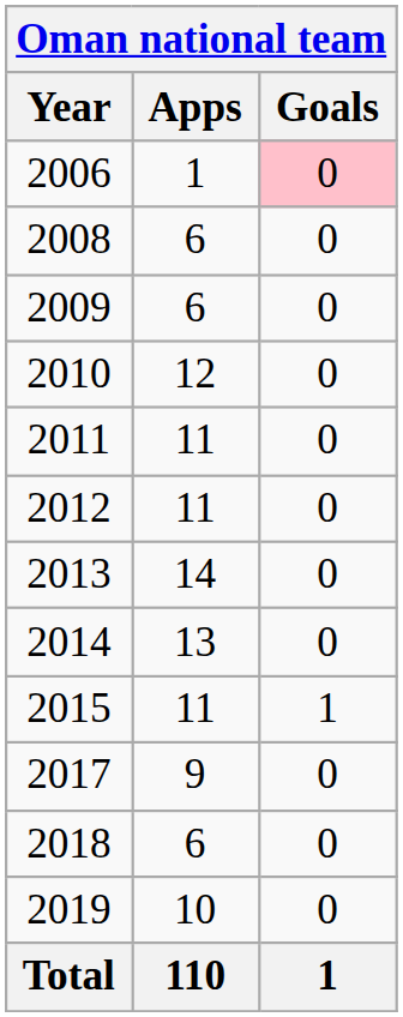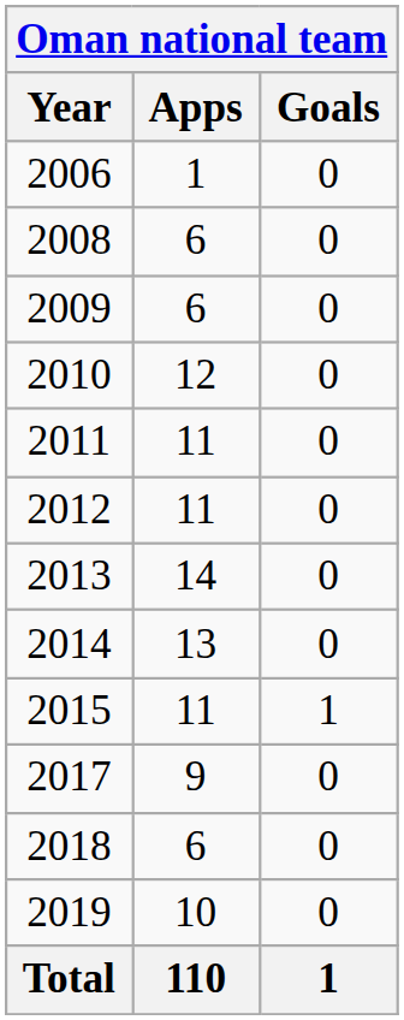2006 | Goals: pink background -> no background
